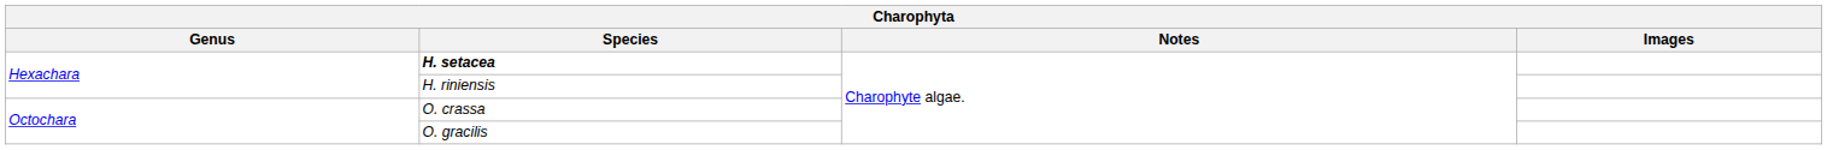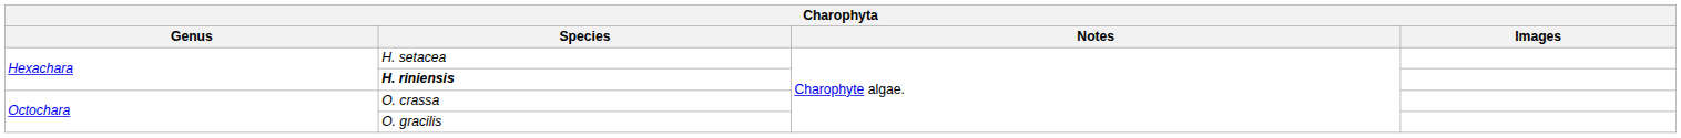H. setacea | Species: bold -> normal
H. riniensis | Species: normal -> bold
